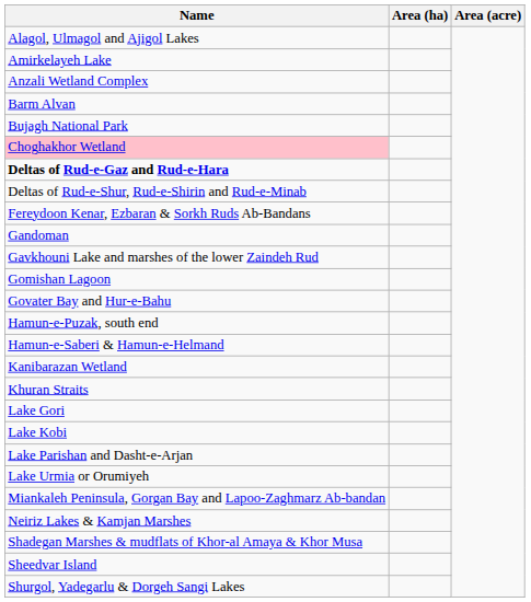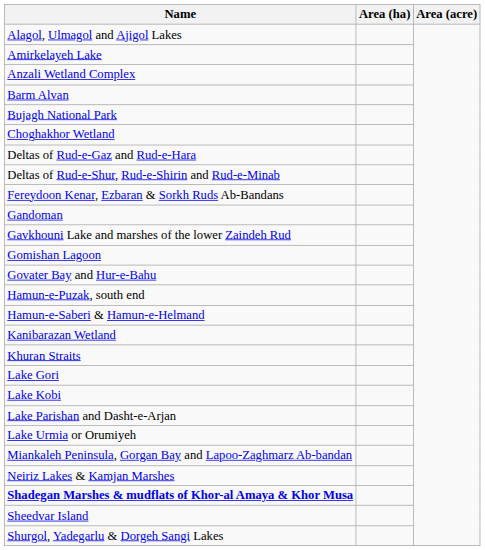Choghakhor Wetland | Name: pink background -> no background
Deltas of Rud-e-Gaz and Rud-e-Hara | Name: bold -> normal
Shadegan Marshes & mudflats of Khor-al Amaya & Khor Musa | Name: normal -> bold
